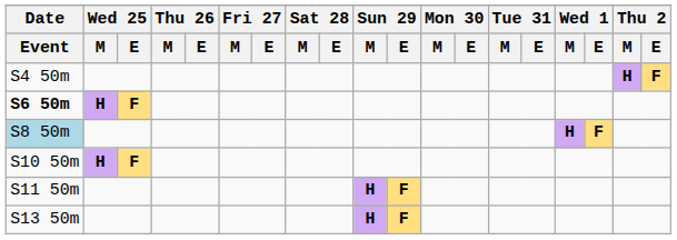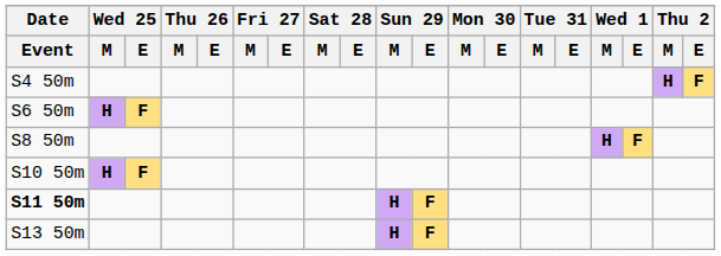S6 50m | Date / Event: bold -> normal
S8 50m | Date / Event: lightblue background -> no background
S11 50m | Date / Event: normal -> bold
